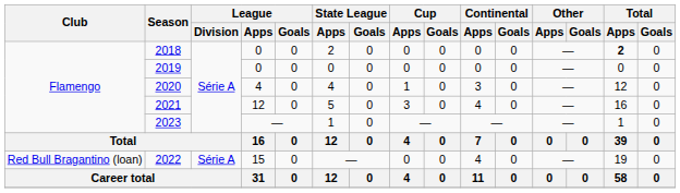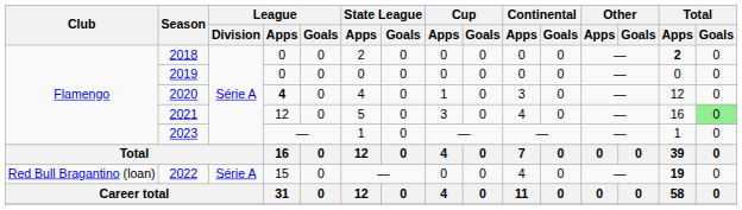2020 | League / Apps: normal -> bold
2021 | Total / Goals: no background -> lightgreen background
2022 | Total / Apps: normal -> bold
